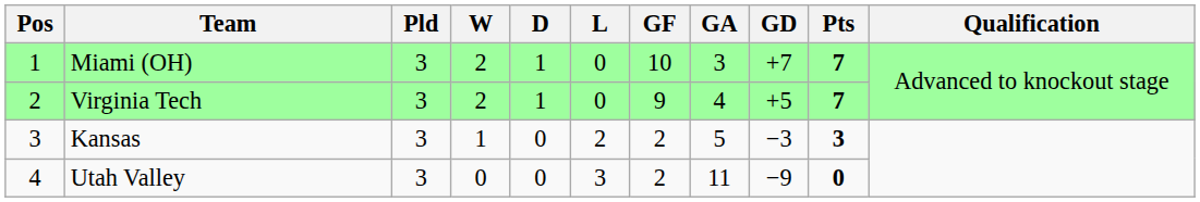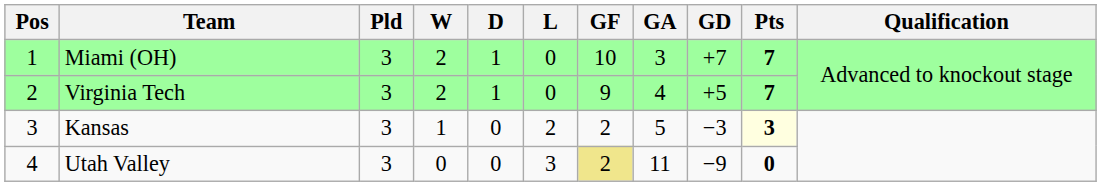Kansas | Pts: no background -> lightyellow background
Utah Valley | GF: no background -> khaki background
